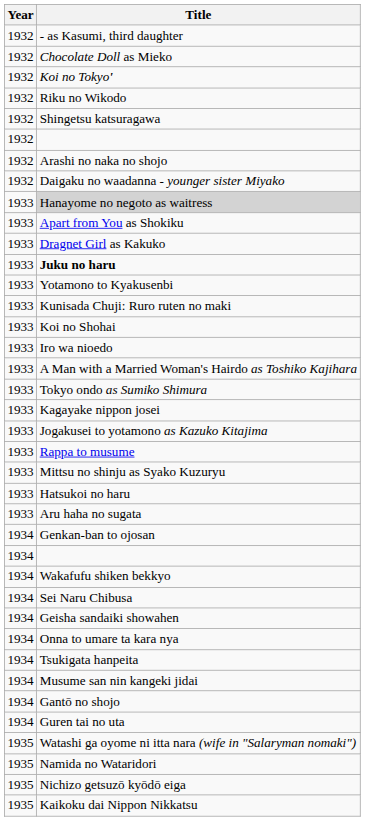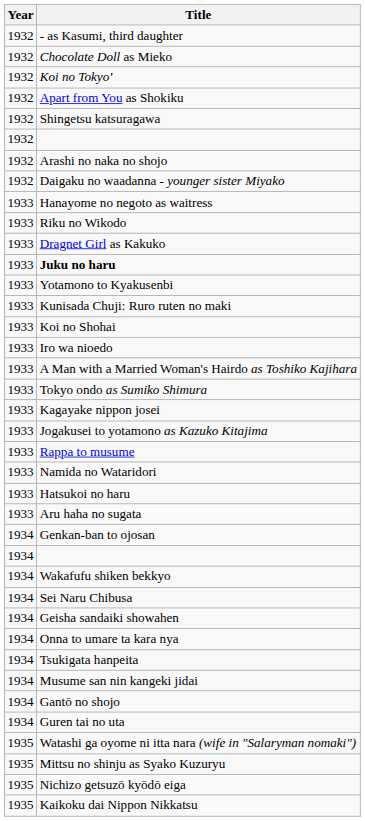row 5 | Title: Riku no Wikodo -> Apart from You as Shokiku
row 10 | Title: lightgrey background -> no background
row 11 | Title: Apart from You as Shokiku -> Riku no Wikodo
row 23 | Title: Mittsu no shinju as Syako Kuzuryu -> Namida no Wataridori
row 37 | Title: Namida no Wataridori -> Mittsu no shinju as Syako Kuzuryu
